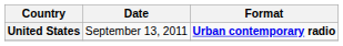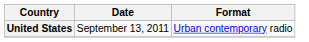United States | Format: bold -> normal
